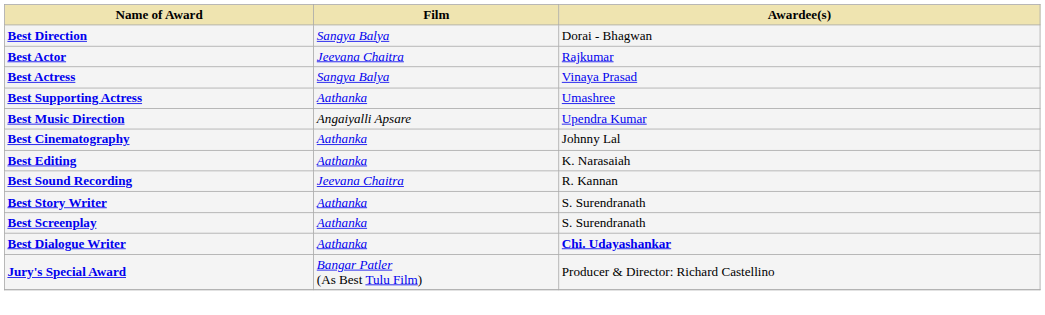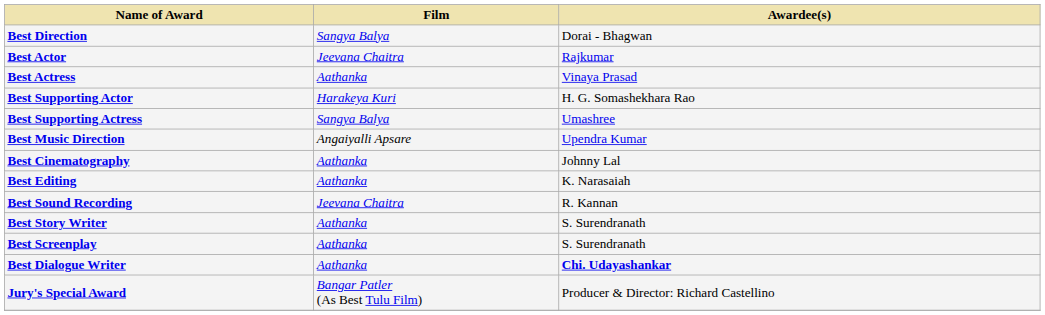Best Actress | Film: Sangya Balya -> Aathanka
+ row: Best Supporting Actor | Harakeya Kuri | H. G. Somashekhara Rao
Best Supporting Actress | Film: Aathanka -> Sangya Balya
